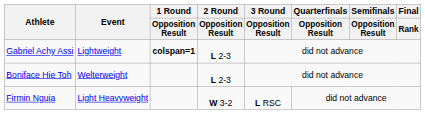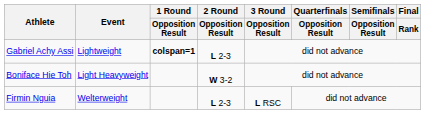Boniface Hie Toh | Event: Welterweight -> Light Heavyweight
Boniface Hie Toh | 2 Round / Opposition Result: L 2-3 -> W 3-2
Firmin Nguia | Event: Light Heavyweight -> Welterweight
Firmin Nguia | 2 Round / Opposition Result: W 3-2 -> L 2-3
